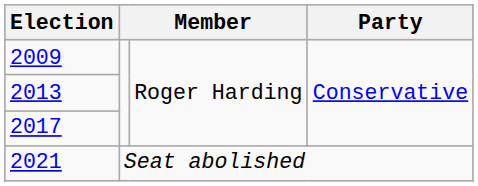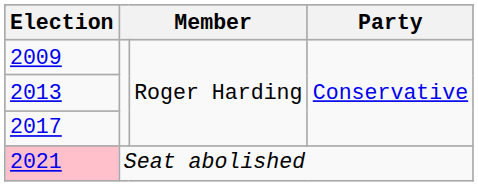2021 | Election: no background -> pink background
